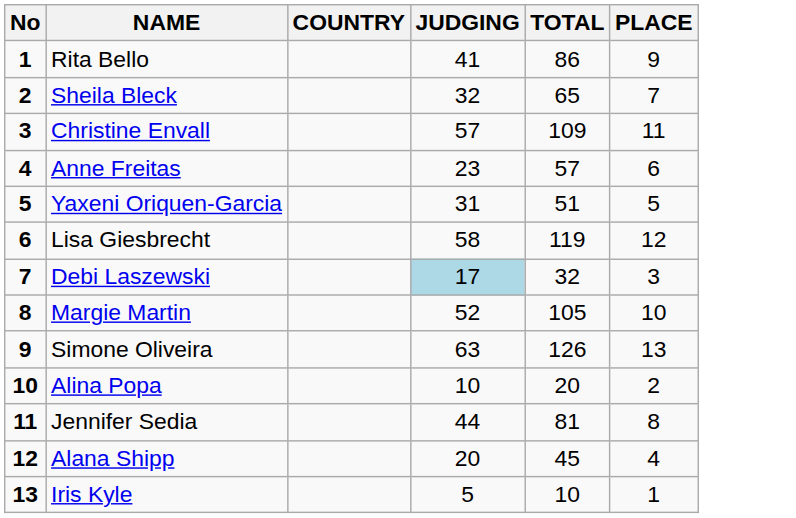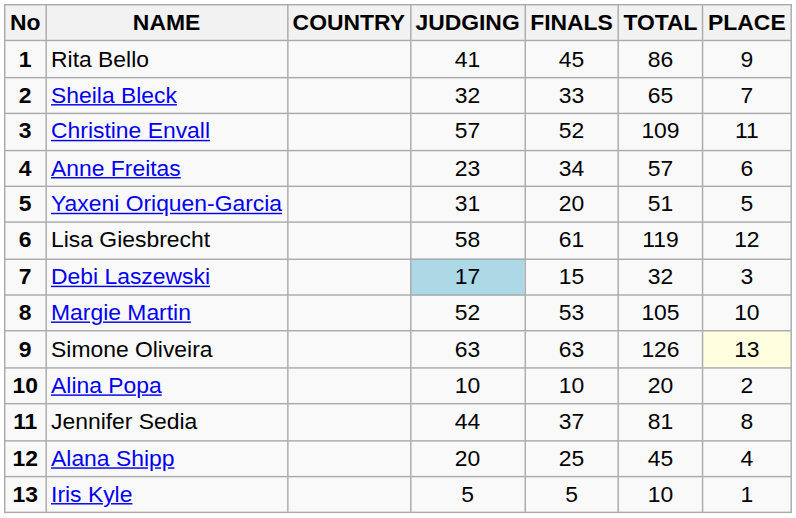+ column: FINALS | 45 | 33 | 52 | 34 | 20 | 61 | 15 | 53 | 63 | 10 | 37 | 25 | 5
Simone Oliveira | PLACE: no background -> lightyellow background
